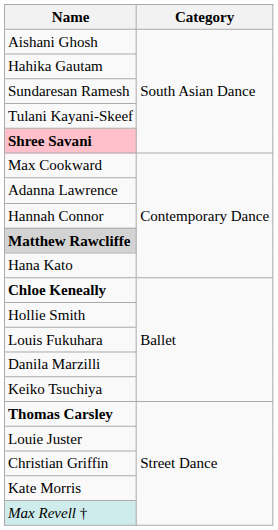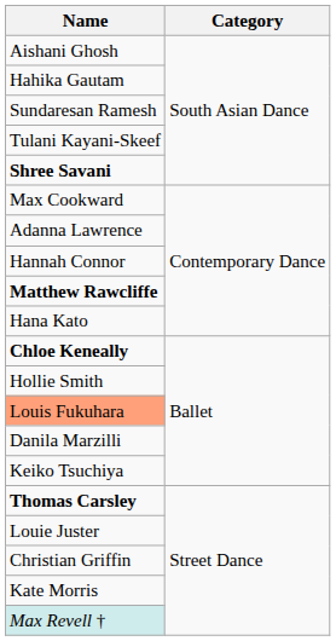Shree Savani | Name: pink background -> no background
Matthew Rawcliffe | Name: lightgrey background -> no background
Louis Fukuhara | Name: no background -> lightsalmon background
